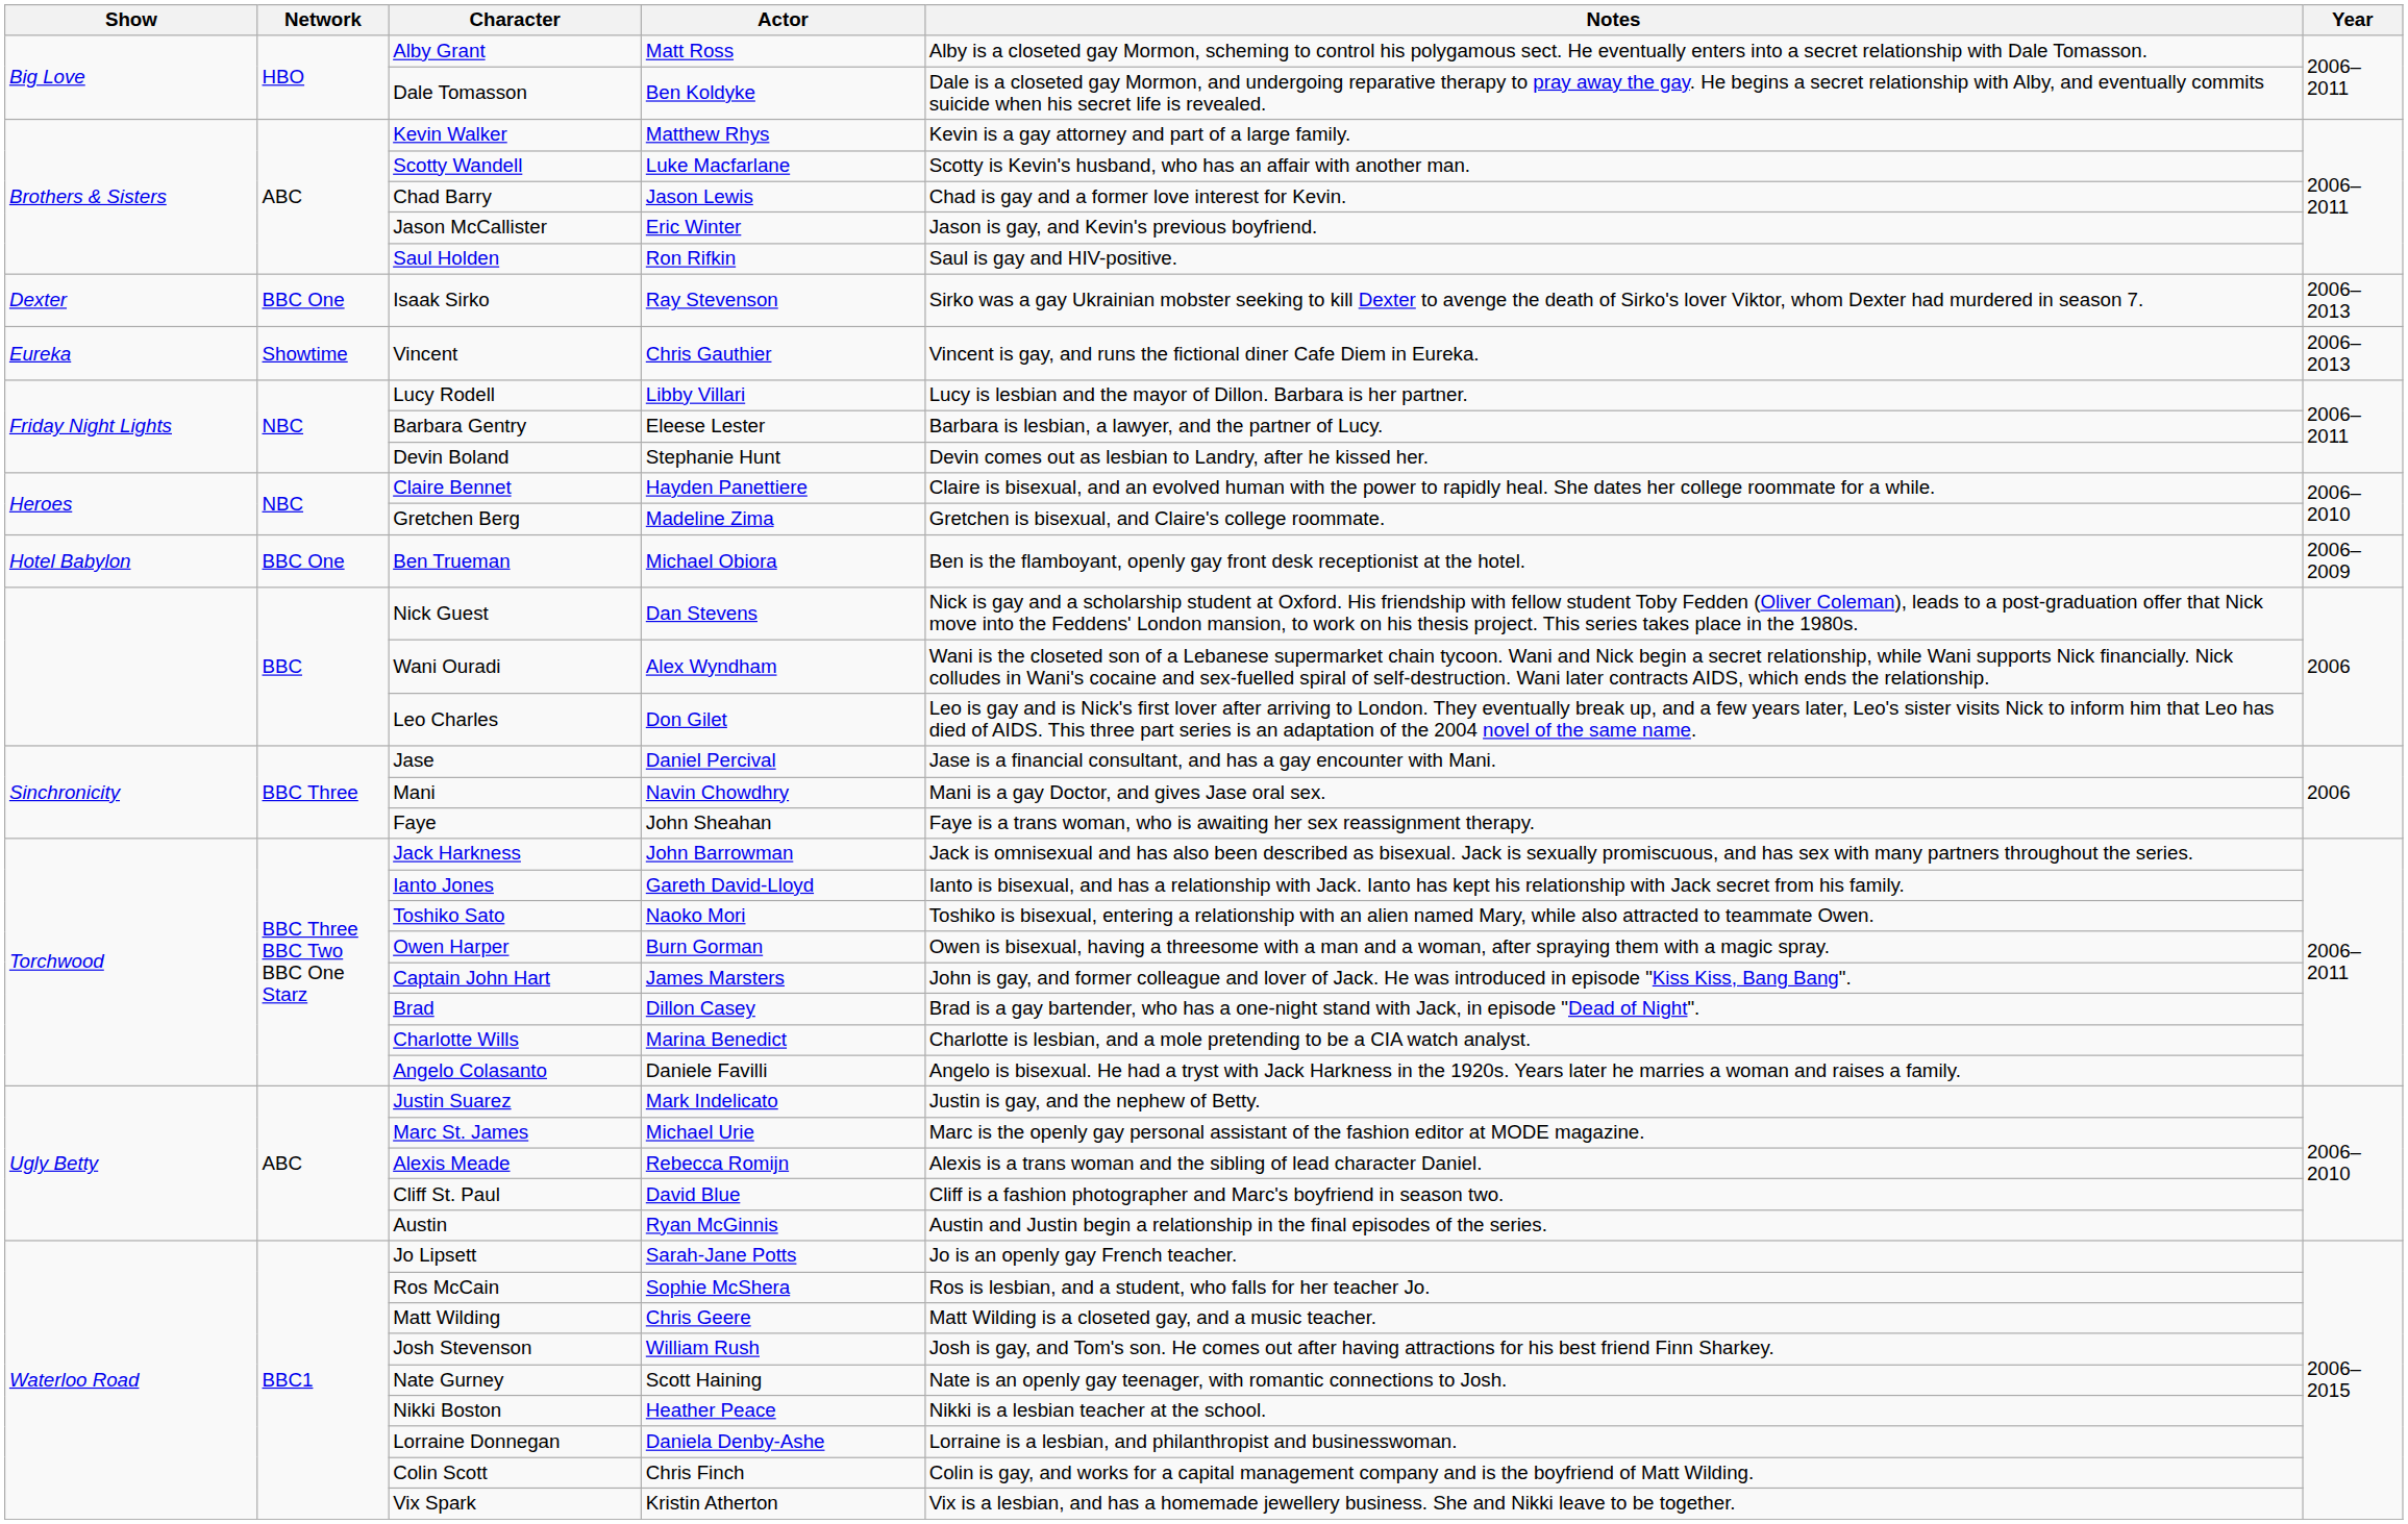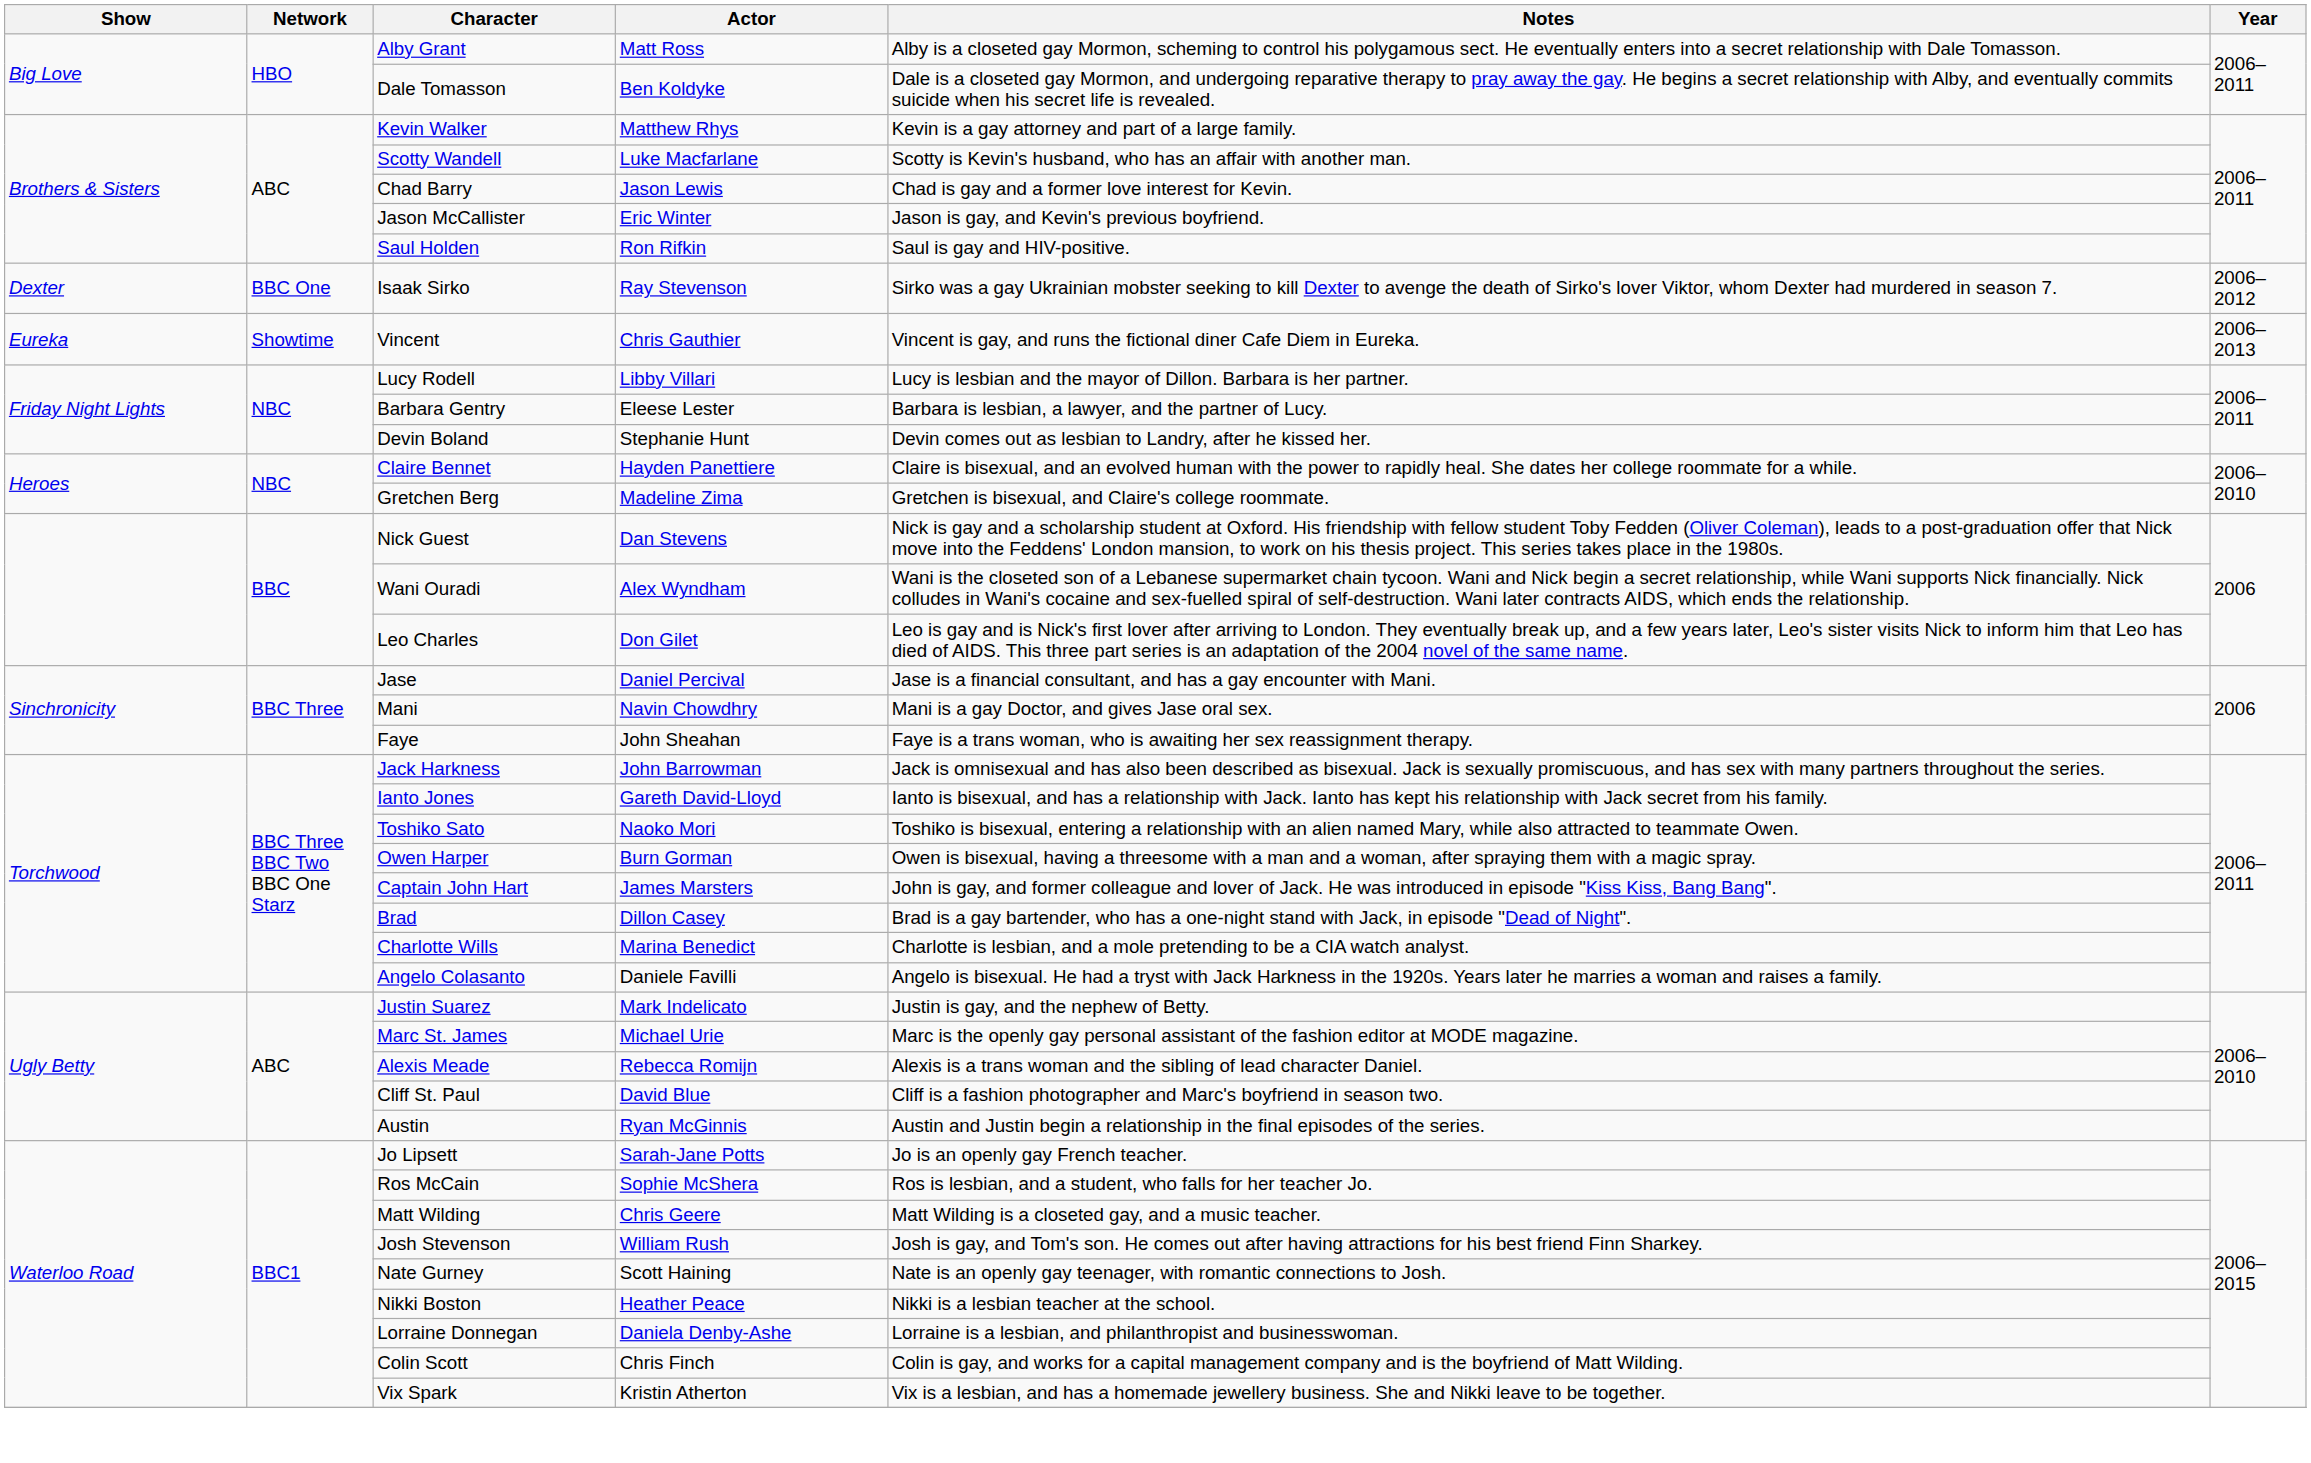Isaak Sirko | Year: 2006–2013 -> 2006–2012
- row: Hotel Babylon | BBC One | Ben Trueman | Michael Obiora | Ben is the flamboyant, openly gay front desk receptionist at the hotel. | 2006–2009
